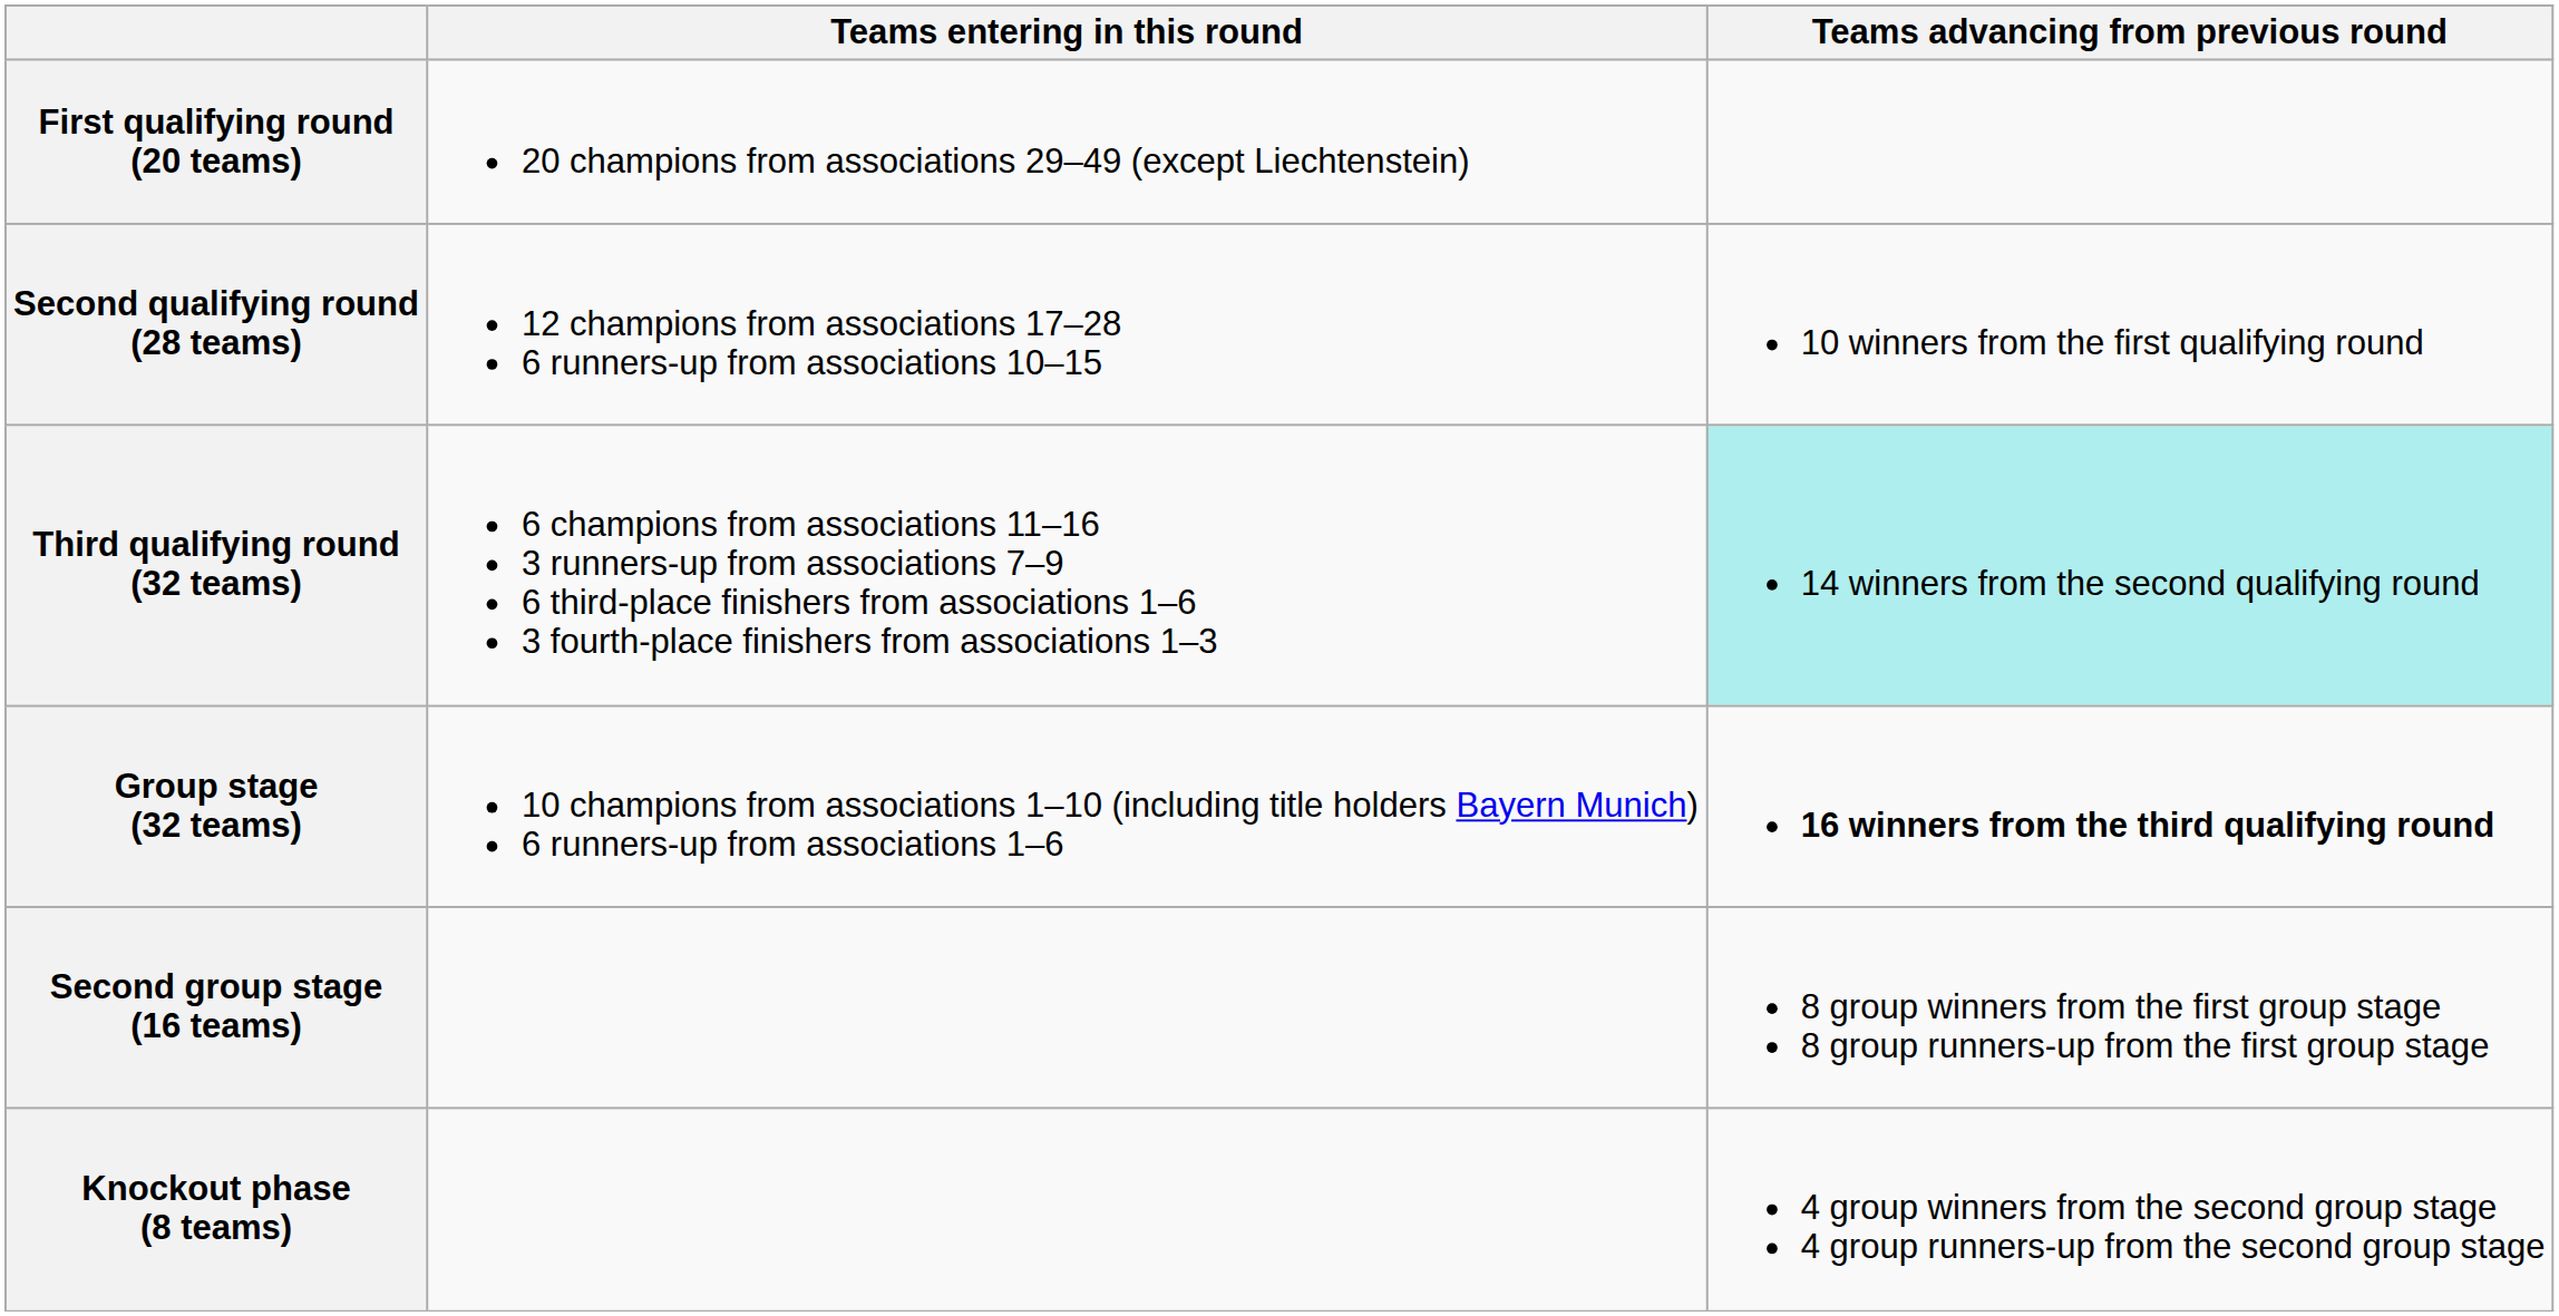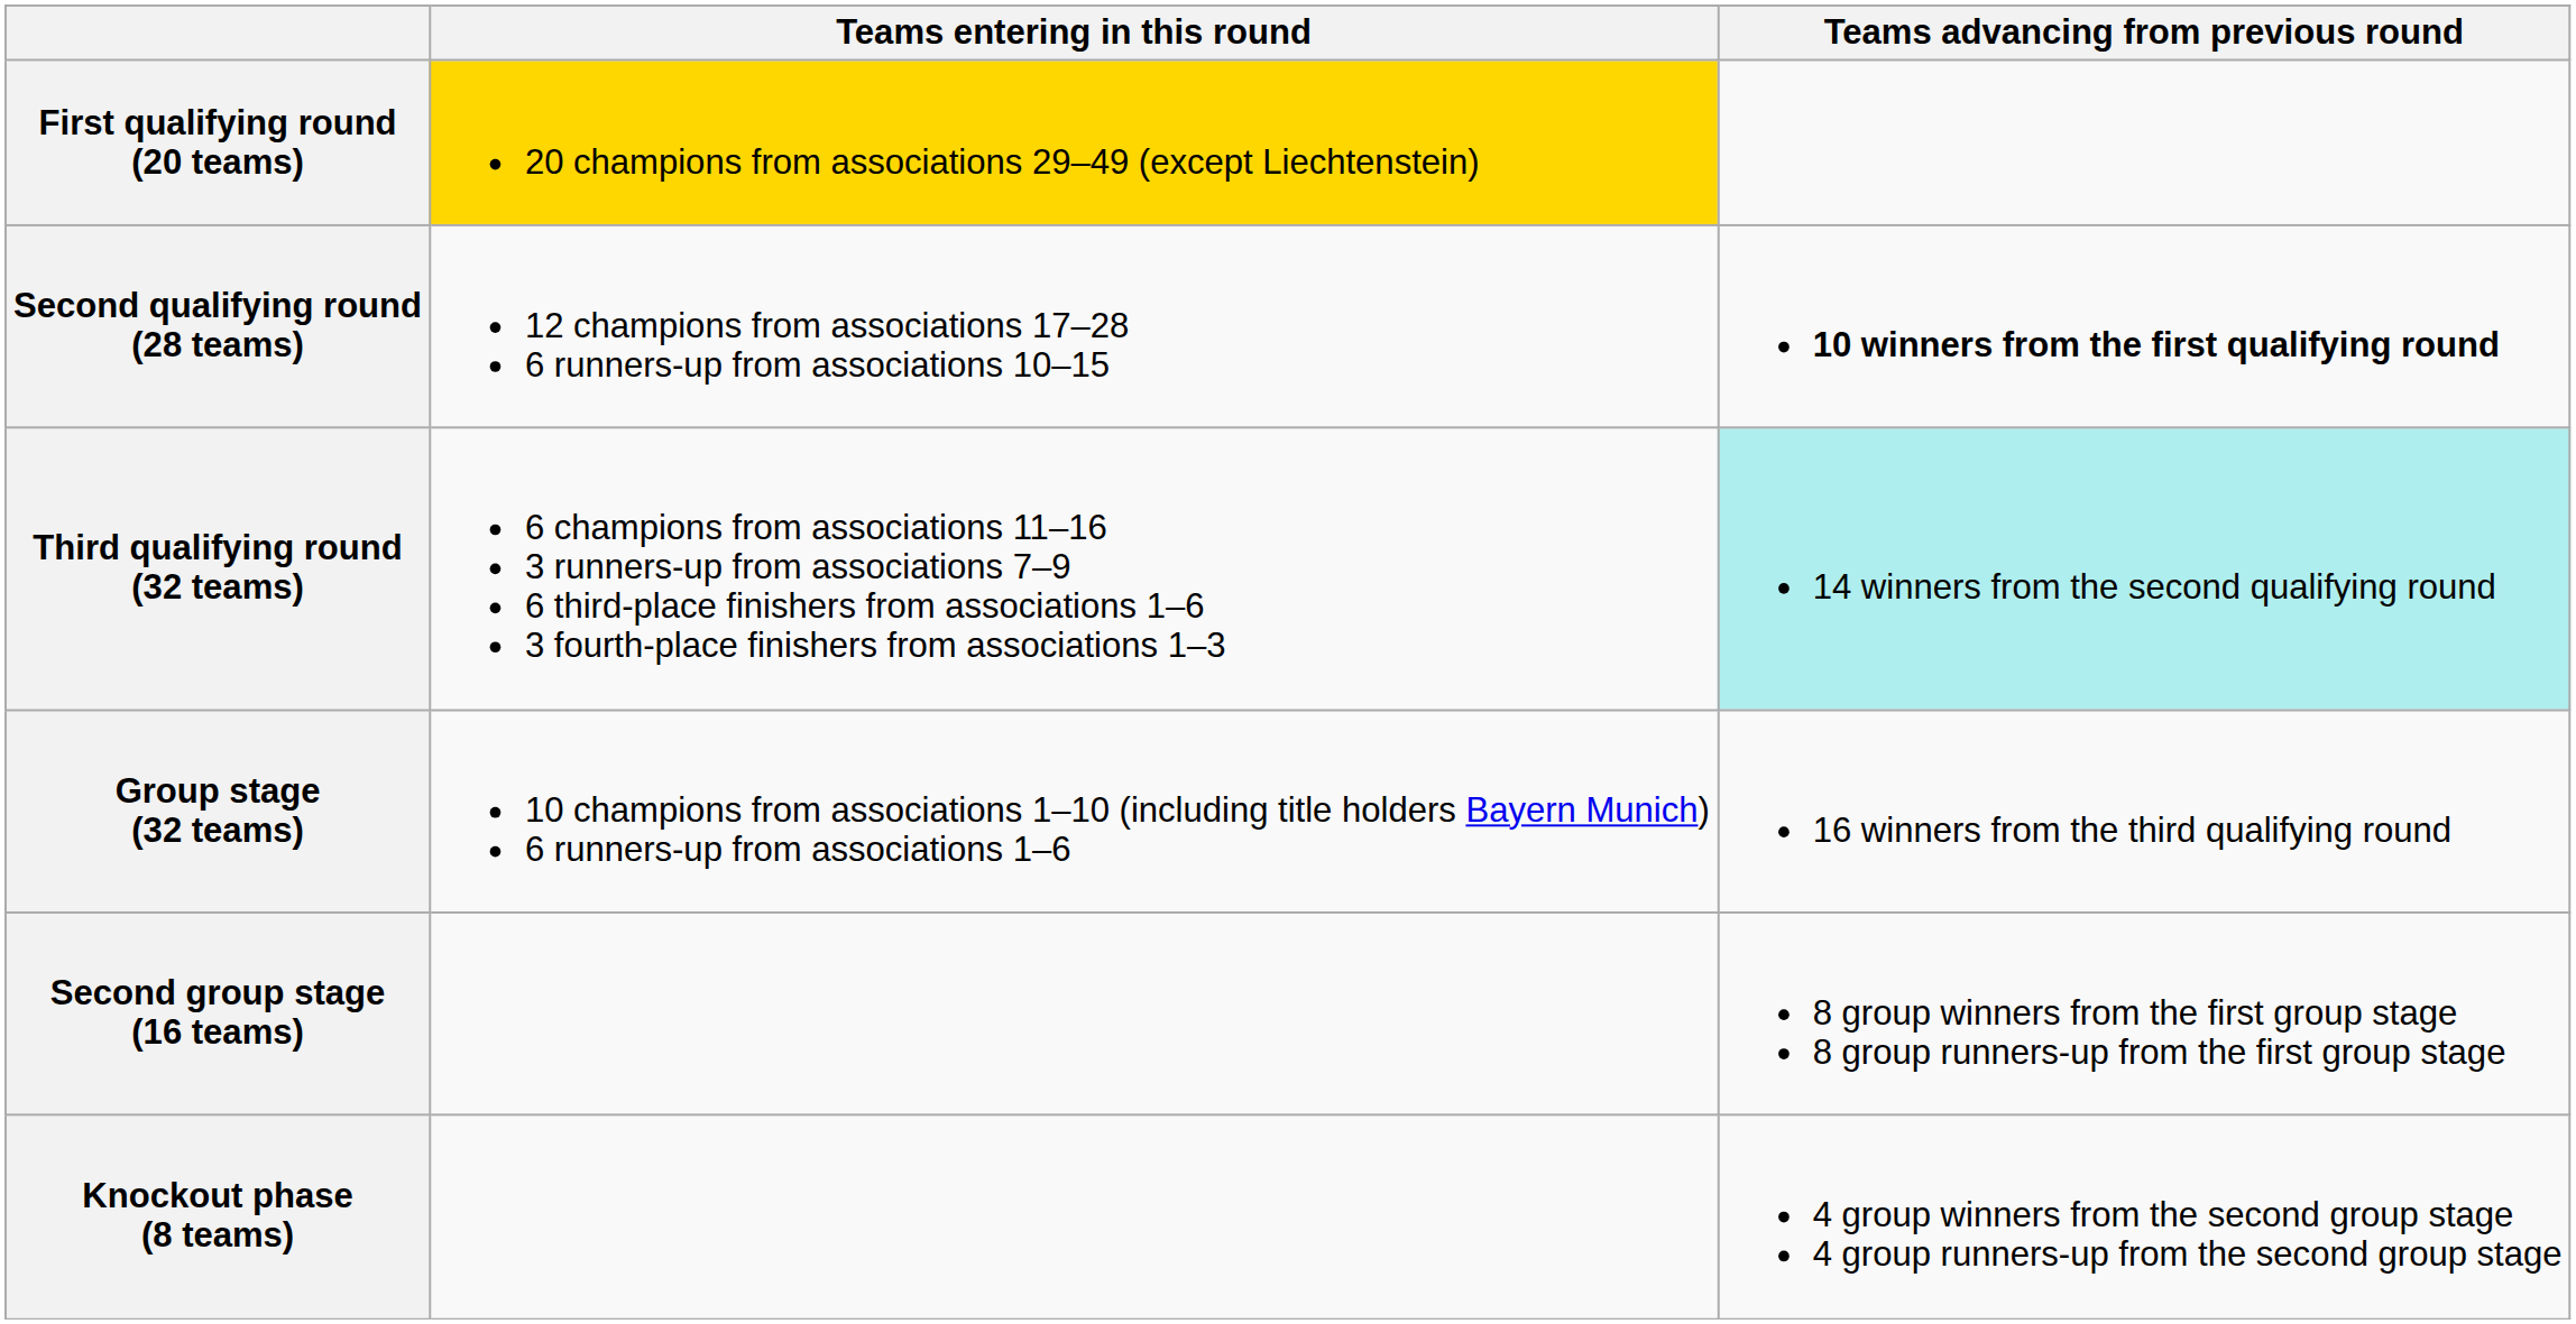First qualifying round (20 teams) | Teams entering in this round: no background -> gold background
Second qualifying round (28 teams) | Teams advancing from previous round: normal -> bold
Group stage (32 teams) | Teams advancing from previous round: bold -> normal
